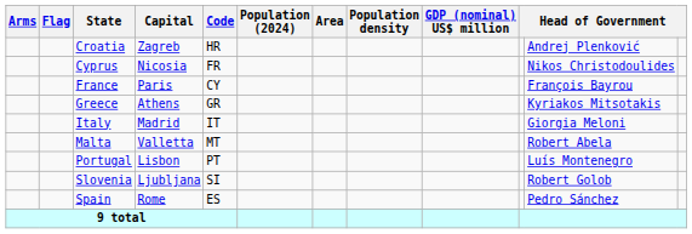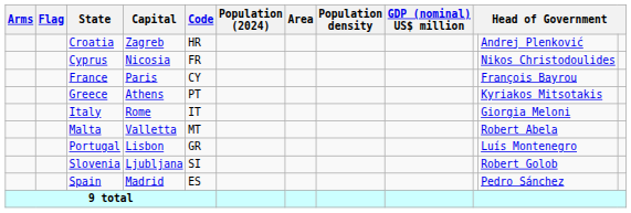Greece | Code: GR -> PT
Italy | Capital: Madrid -> Rome
Portugal | Code: PT -> GR
Spain | Capital: Rome -> Madrid
